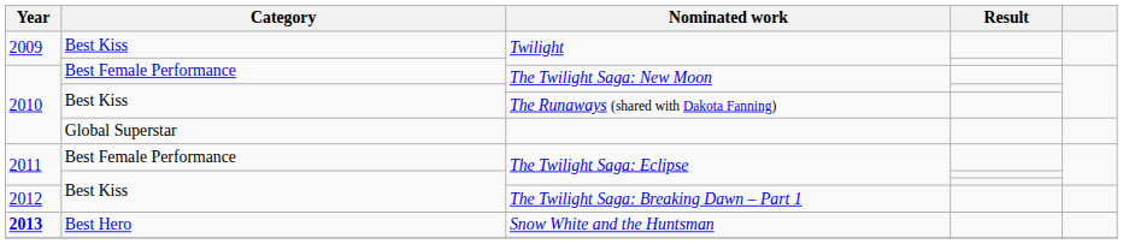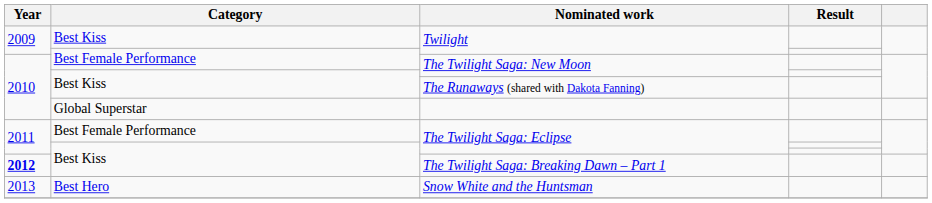The Twilight Saga: Breaking Dawn – Part 1 | Year: normal -> bold
Snow White and the Huntsman | Year: bold -> normal
